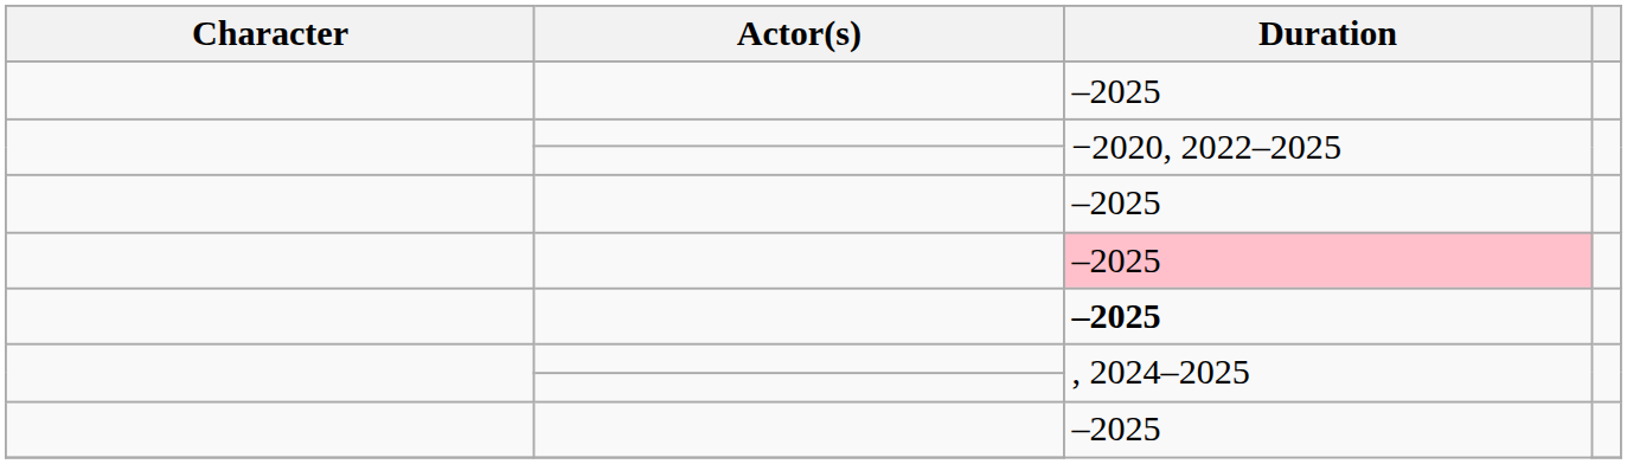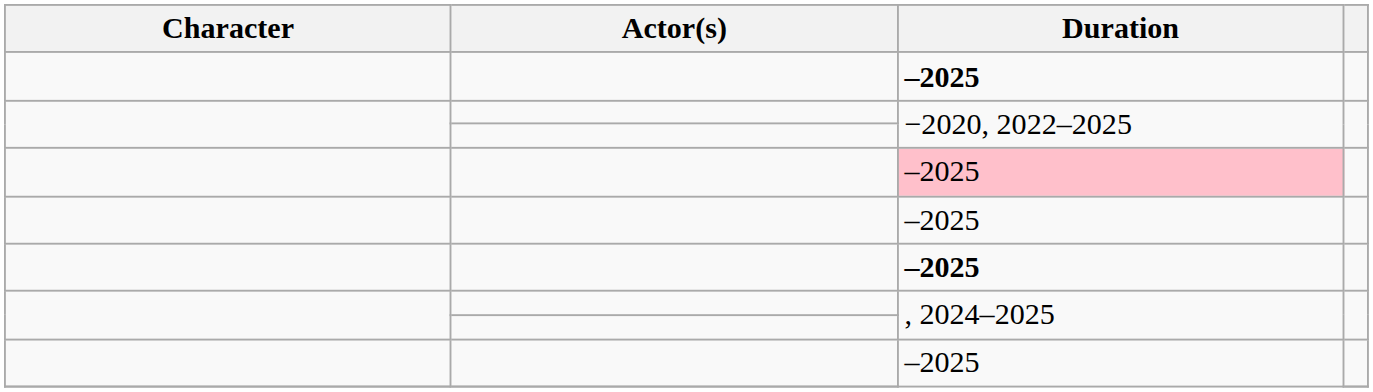row 2 | Duration: normal -> bold
row 5 | Duration: no background -> pink background
row 6 | Duration: pink background -> no background
